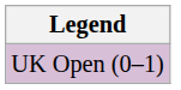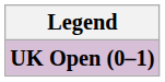row 2 | column 1: normal -> bold
